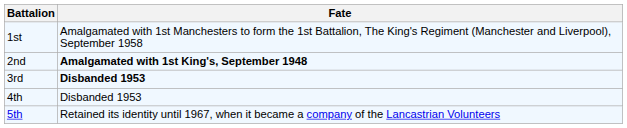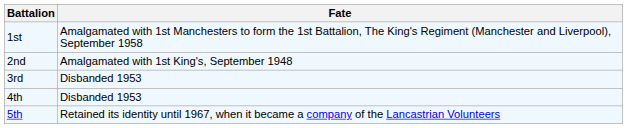2nd | Fate: bold -> normal
3rd | Fate: bold -> normal
